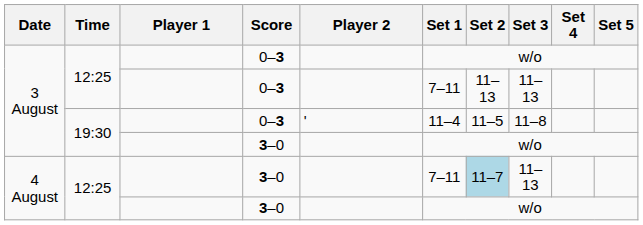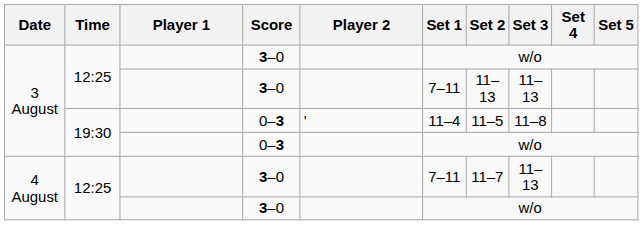row 2 | Score: 0–3 -> 3–0
row 3 | Score: 0–3 -> 3–0
row 5 | Score: 3–0 -> 0–3
row 6 | Set 2: lightblue background -> no background
